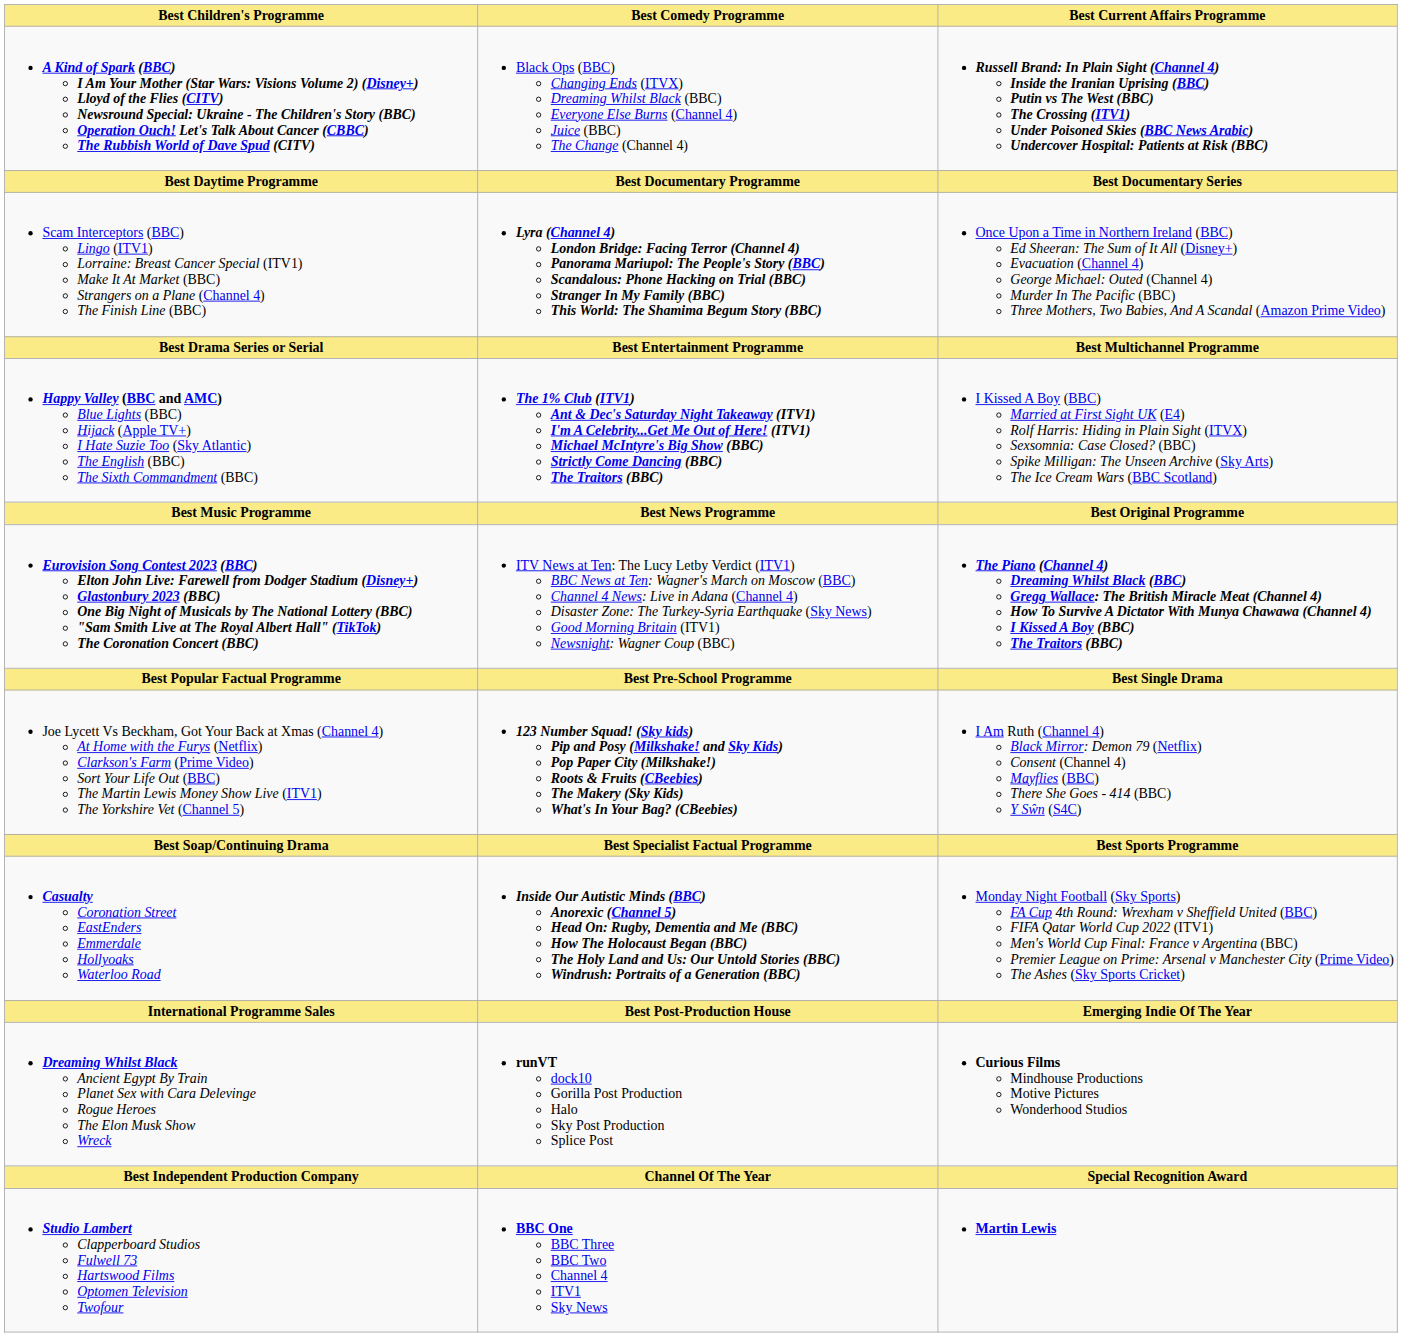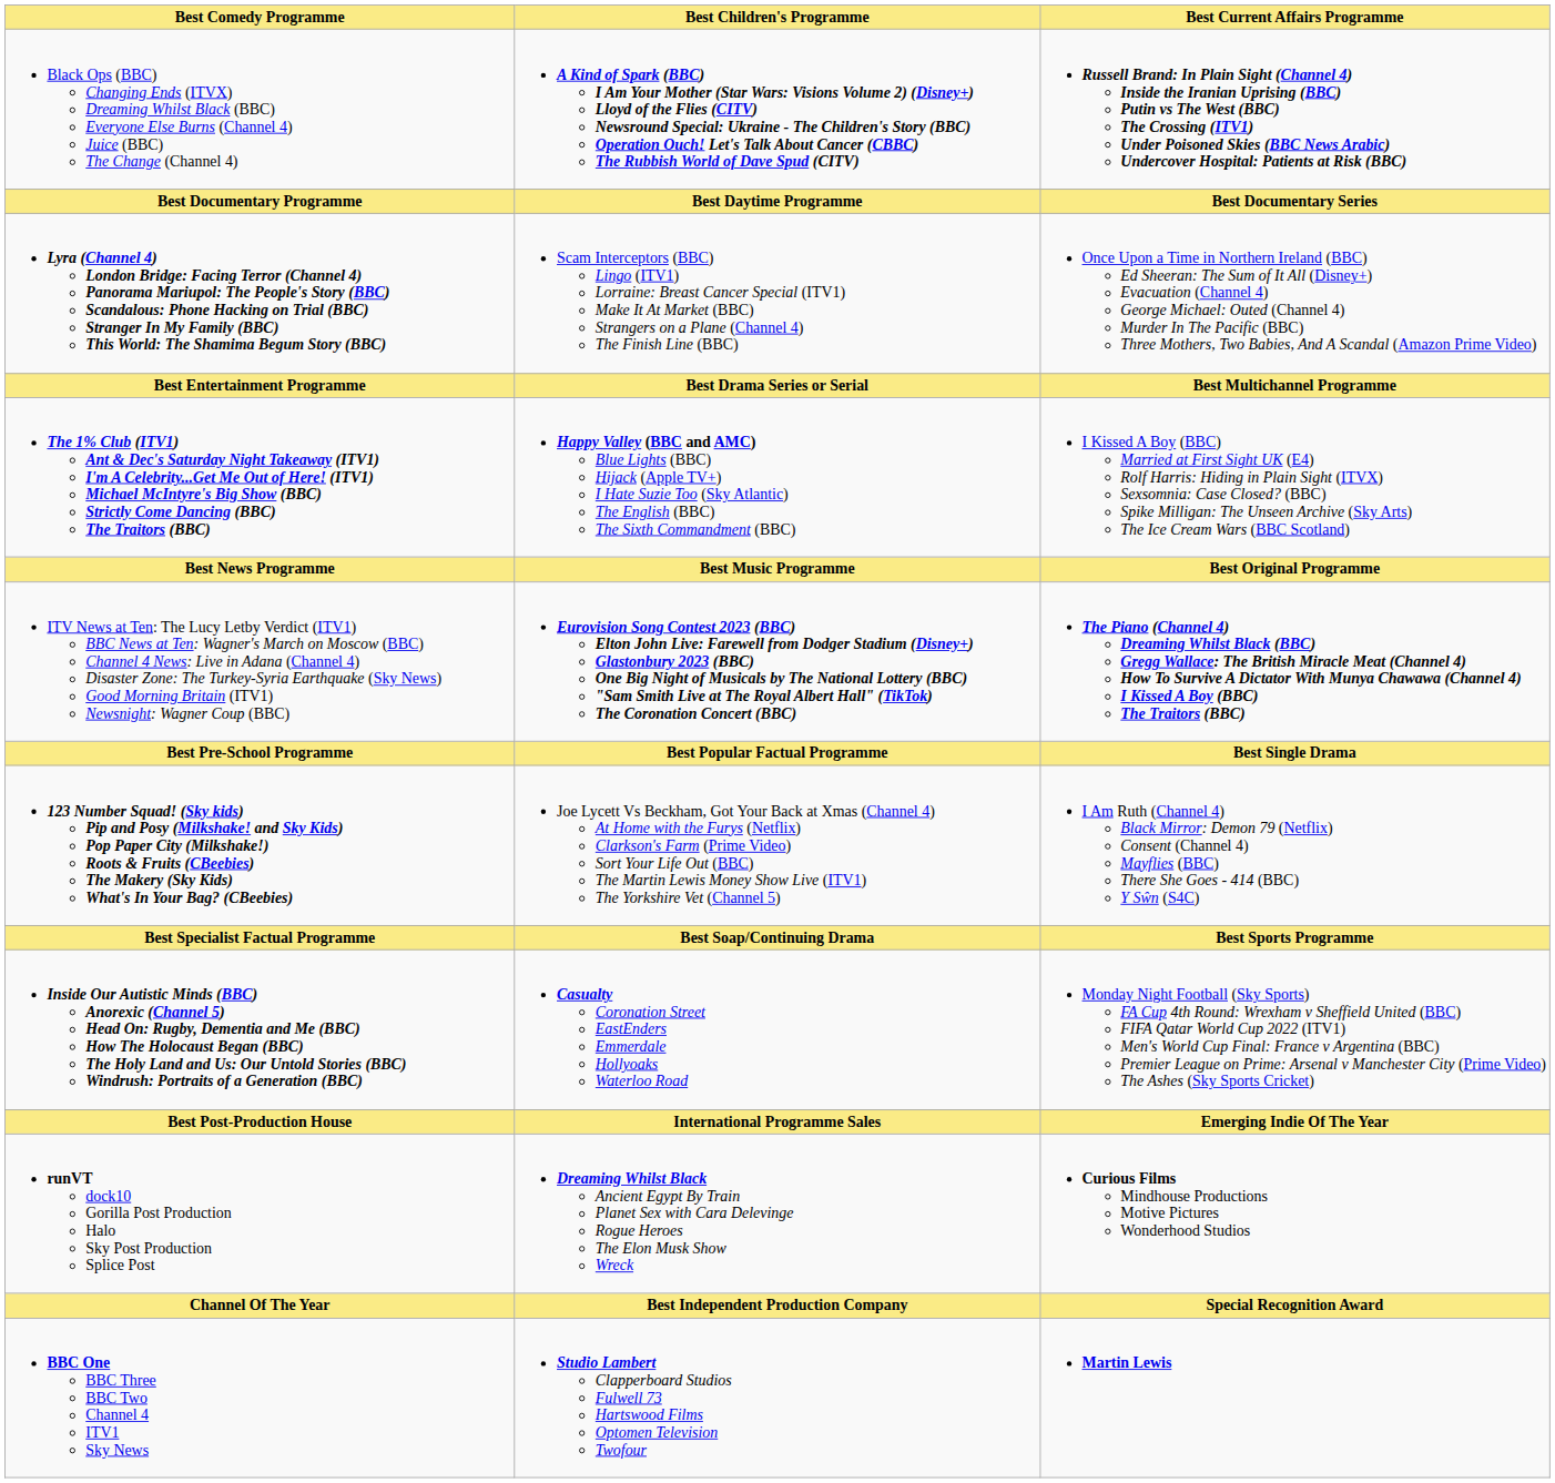columns swapped: Best Children's Programme <-> Best Comedy Programme
